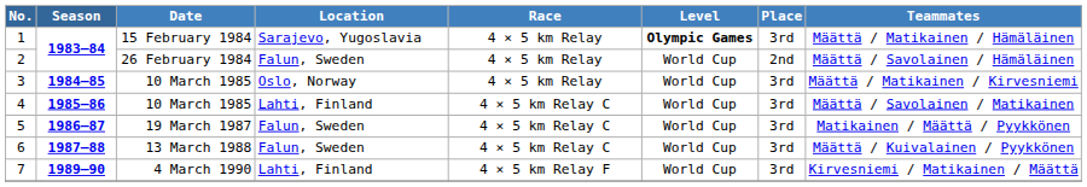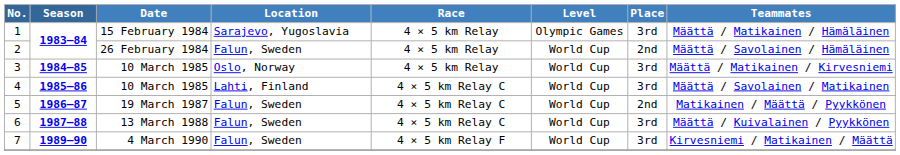1 | Level: bold -> normal
5 | Place: 3rd -> 2nd
7 | Location: Lahti, Finland -> Falun, Sweden
